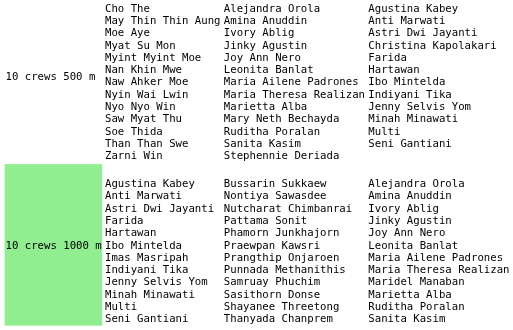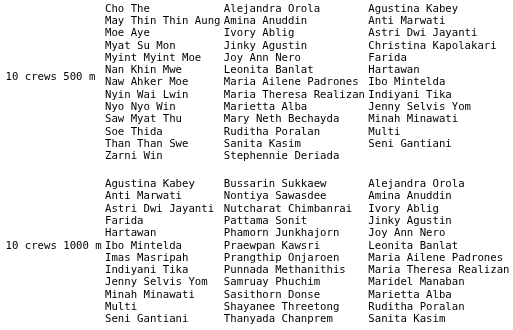10 crews 1000 m | column 1: lightgreen background -> no background
